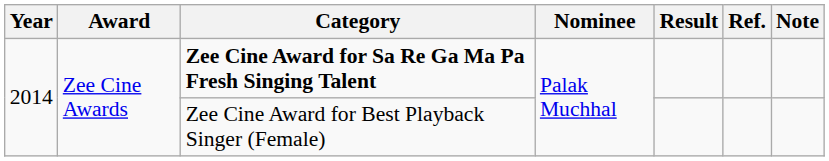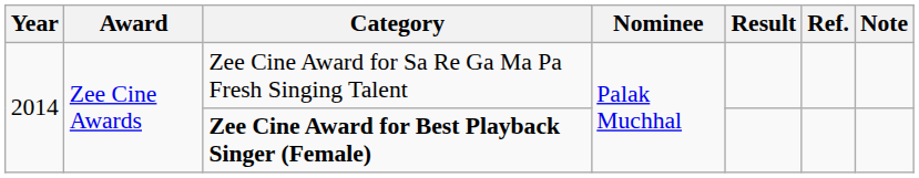Zee Cine Award for Sa Re Ga Ma Pa Fresh Singing Talent | Category: bold -> normal
Zee Cine Award for Best Playback Singer (Female) | Category: normal -> bold
